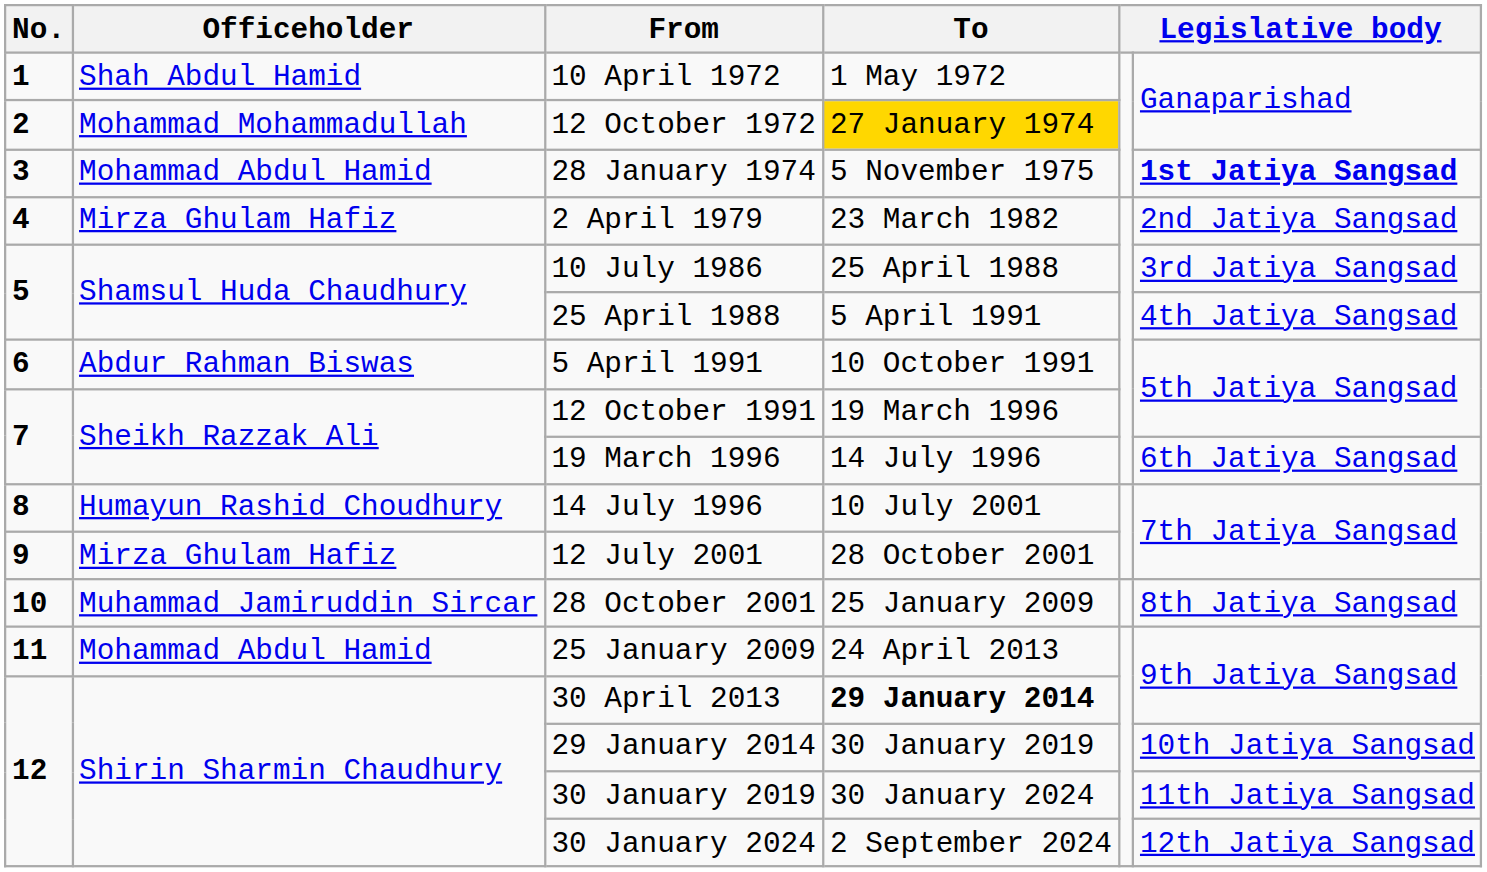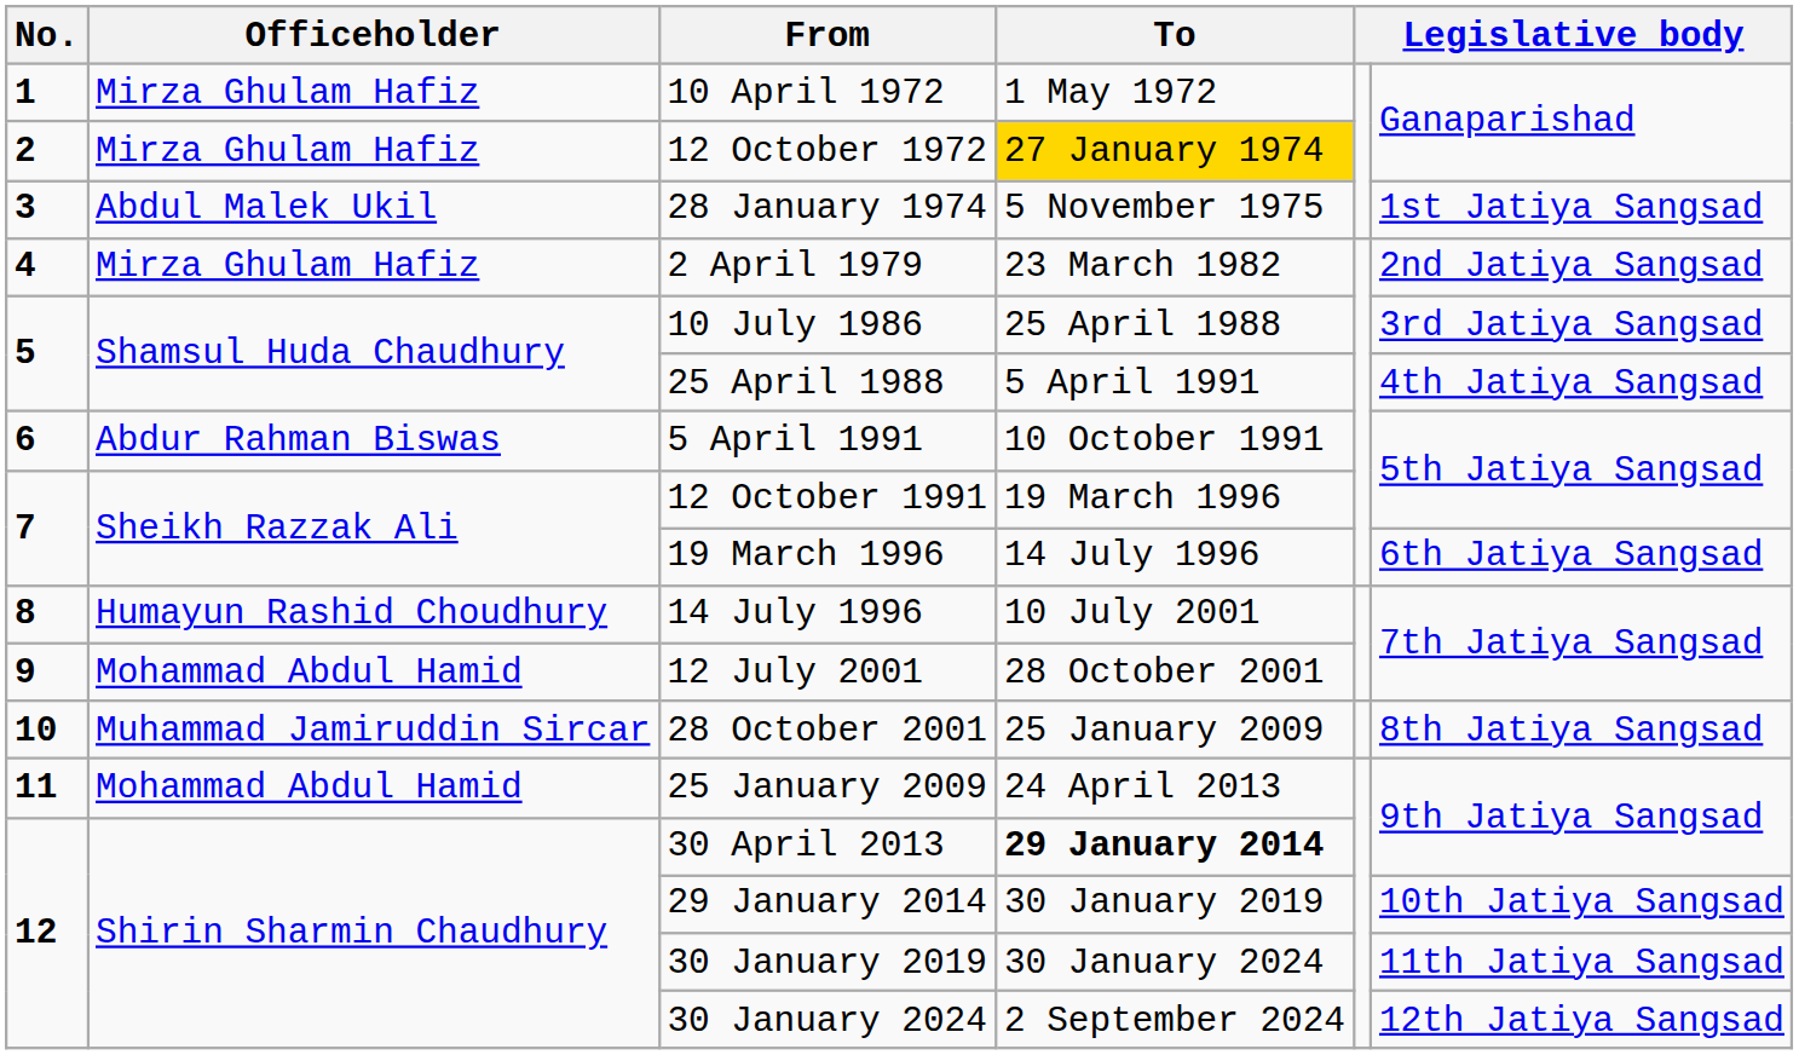10 April 1972 | Officeholder: Shah Abdul Hamid -> Mirza Ghulam Hafiz
12 October 1972 | Officeholder: Mohammad Mohammadullah -> Mirza Ghulam Hafiz
28 January 1974 | Officeholder: Mohammad Abdul Hamid -> Abdul Malek Ukil
28 January 1974 | column 6: bold -> normal
12 July 2001 | Officeholder: Mirza Ghulam Hafiz -> Mohammad Abdul Hamid
